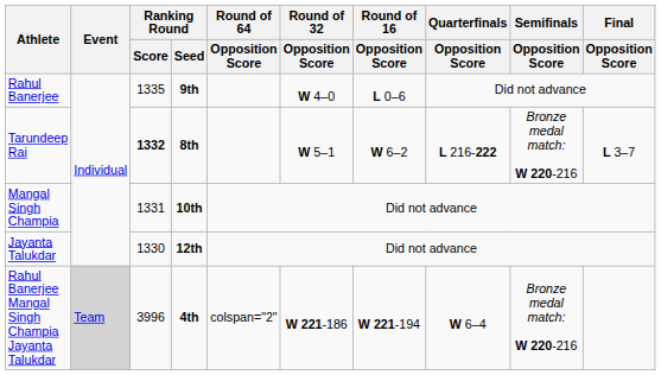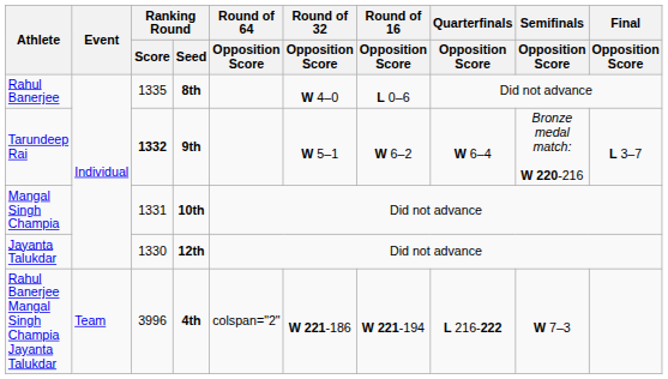Rahul Banerjee | Ranking Round / Seed: 9th -> 8th
Tarundeep Rai | Ranking Round / Seed: 8th -> 9th
Tarundeep Rai | Quarterfinals / Opposition Score: L 216-222 -> W 6–4
Rahul Banerjee Mangal Singh Champia Jayanta Talukdar | Event: lightgrey background -> no background
Rahul Banerjee Mangal Singh Champia Jayanta Talukdar | Quarterfinals / Opposition Score: W 6–4 -> L 216-222
Rahul Banerjee Mangal Singh Champia Jayanta Talukdar | Semifinals / Opposition Score: Bronze medal match: W 220-216 -> W 7–3
